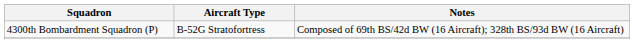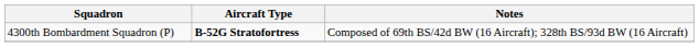4300th Bombardment Squadron (P) | Aircraft Type: normal -> bold
